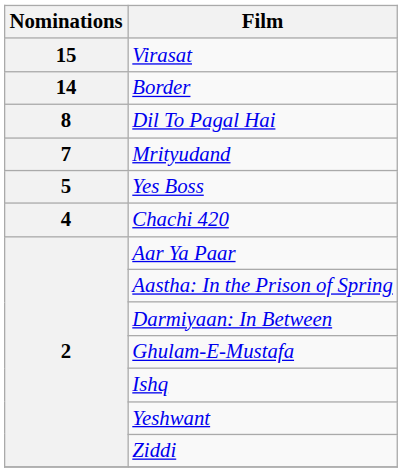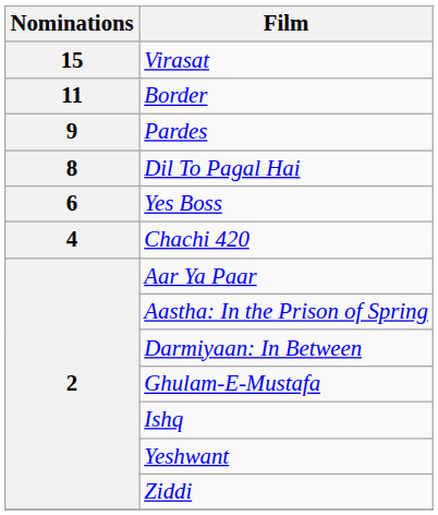Border | Nominations: 14 -> 11
+ row: 9 | Pardes
- row: 7 | Mrityudand
Yes Boss | Nominations: 5 -> 6
